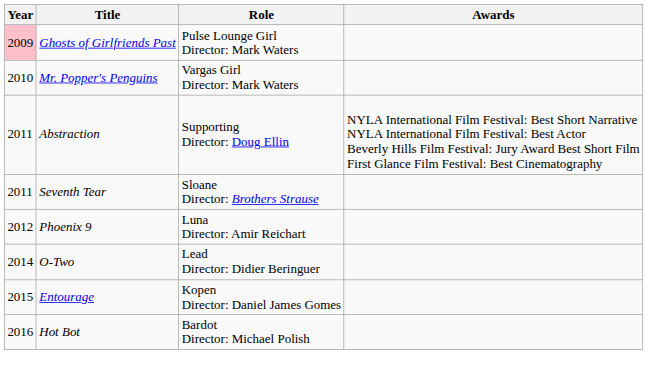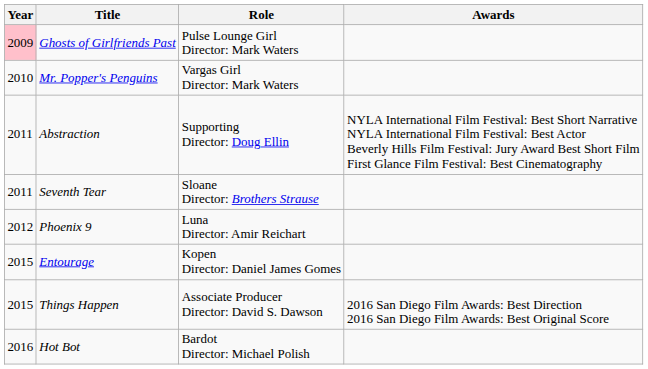- row: 2014 | O-Two | Lead Director: Didier Beringuer
+ row: 2015 | Things Happen | Associate Producer Director: David S. Dawson | 2016 San Diego Film Awards: Best Direction 2016 San Diego Film Awards: Best Original Score
